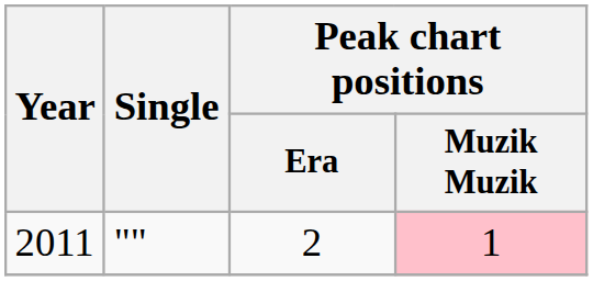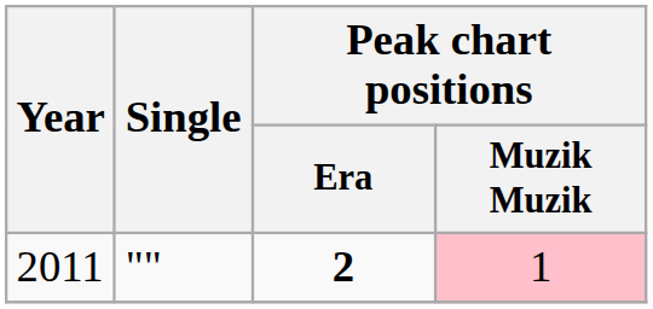2011 | Peak chart positions / Era: normal -> bold
